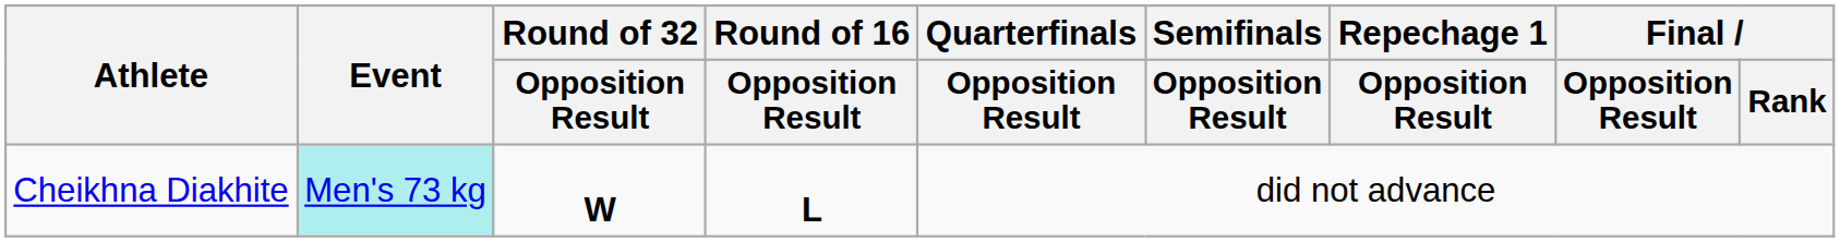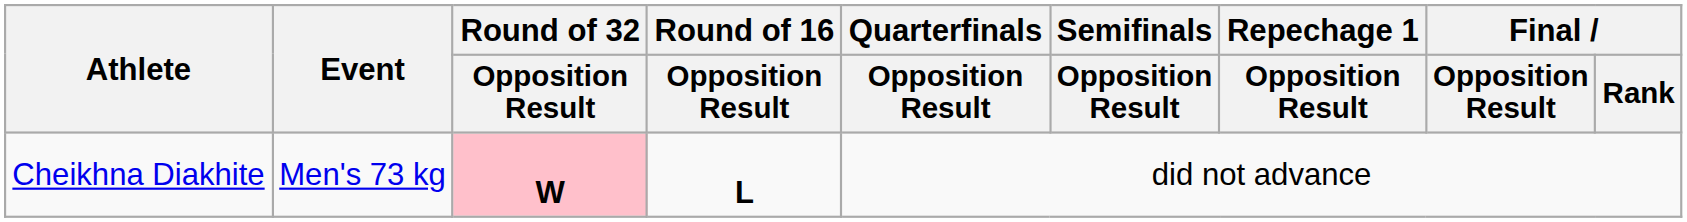Cheikhna Diakhite | Event: paleturquoise background -> no background
Cheikhna Diakhite | Round of 32 / Opposition Result: no background -> pink background
